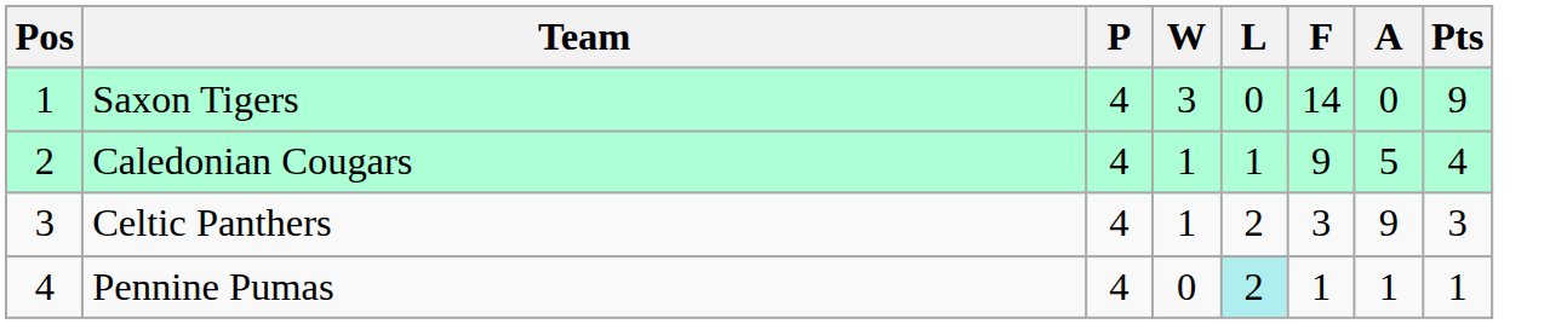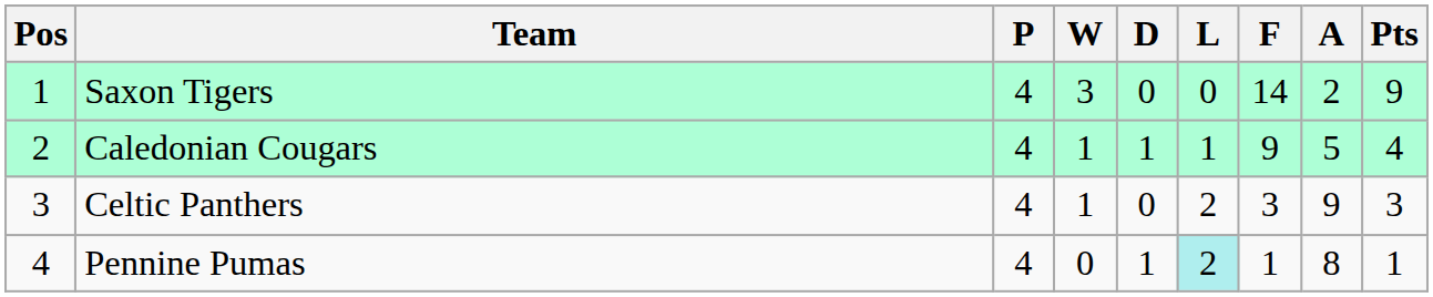+ column: D | 0 | 1 | 0 | 1
Saxon Tigers | A: 0 -> 2
Pennine Pumas | A: 1 -> 8
